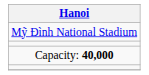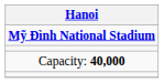row 2 | column 1: normal -> bold
